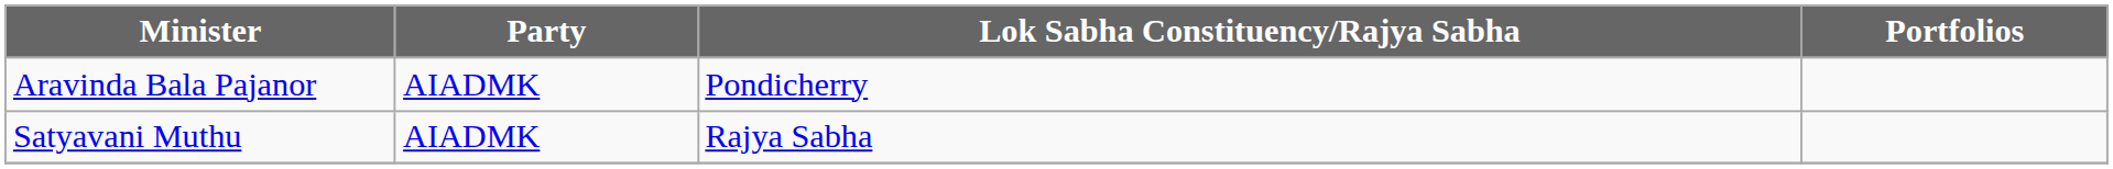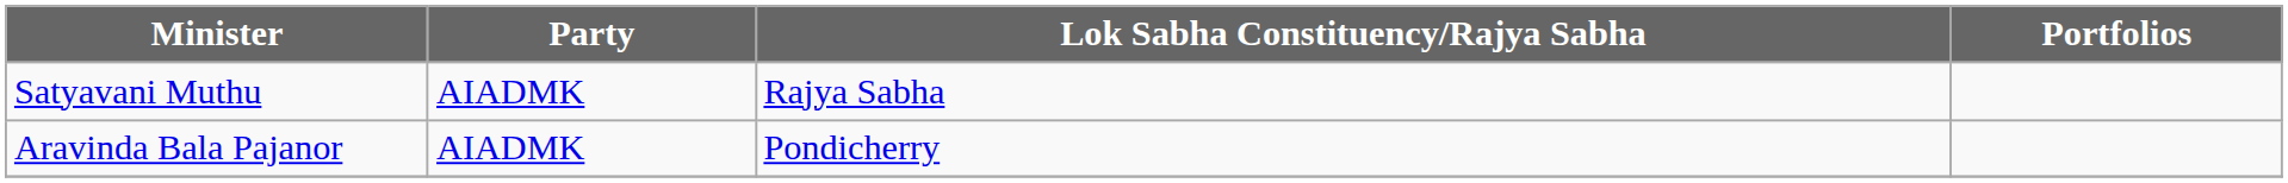rows swapped: Aravinda Bala Pajanor <-> Satyavani Muthu
